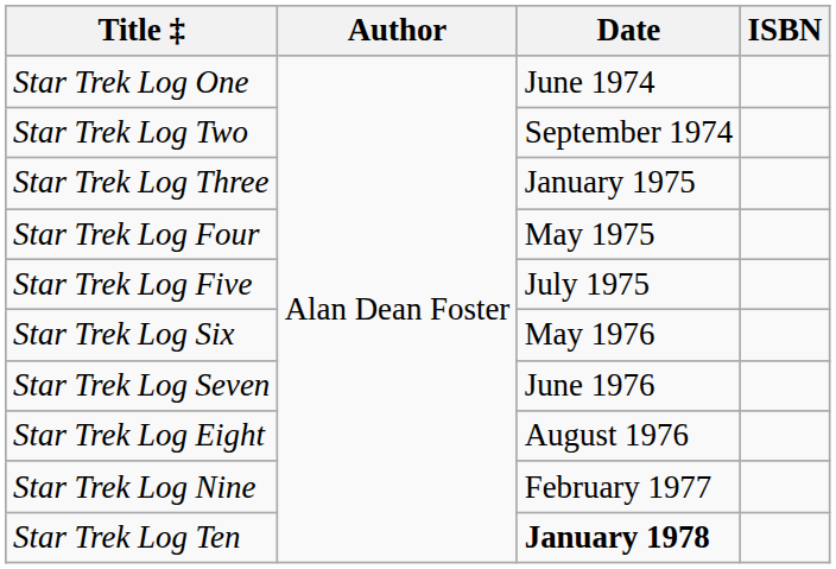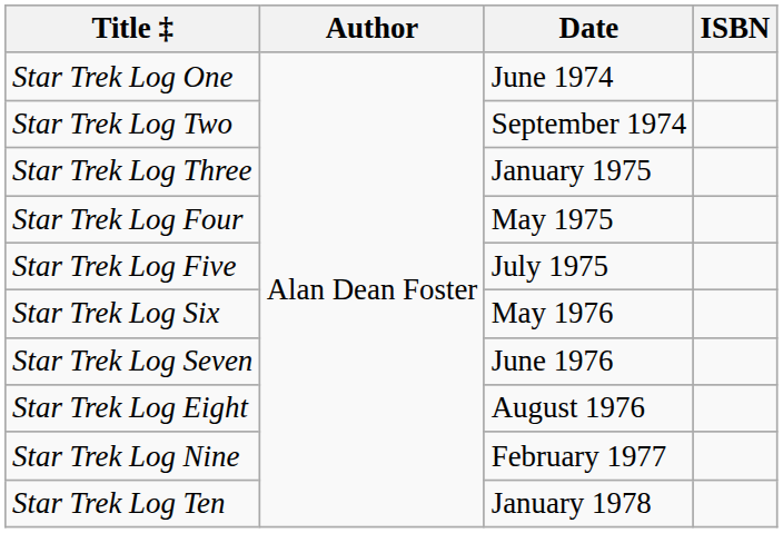Star Trek Log Ten | Date: bold -> normal
